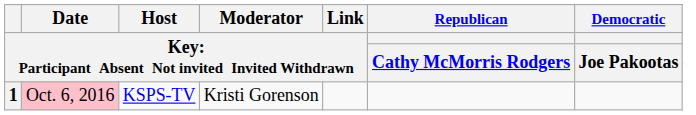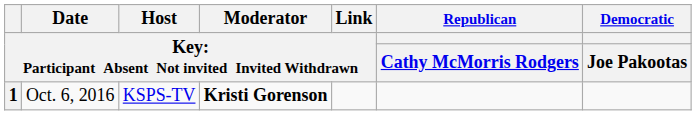1 | column 2: pink background -> no background
1 | column 4: normal -> bold
